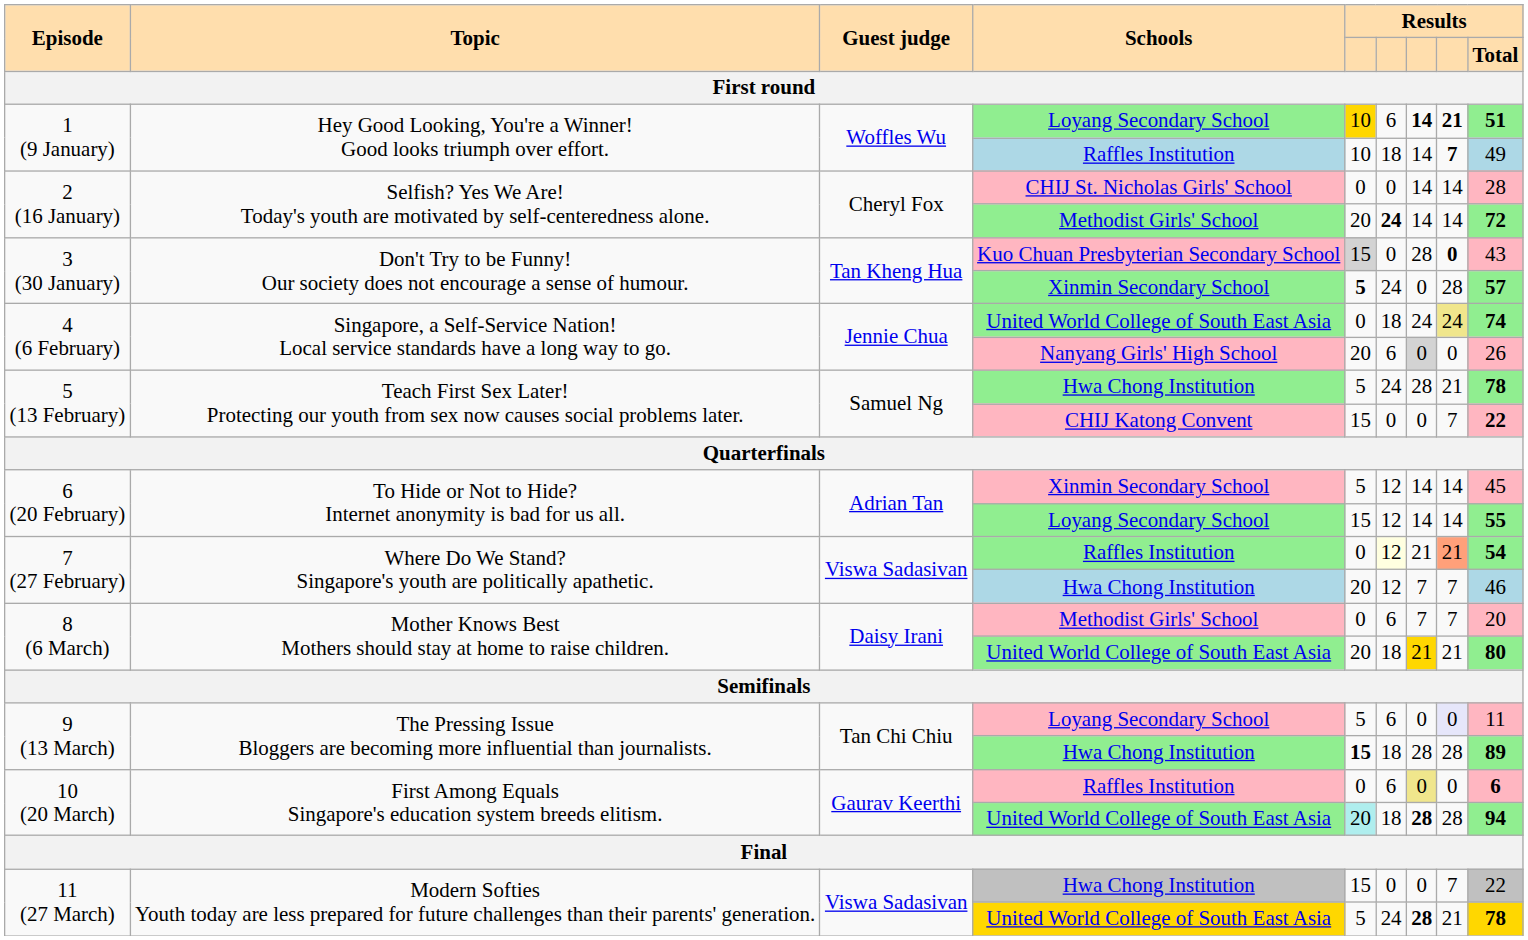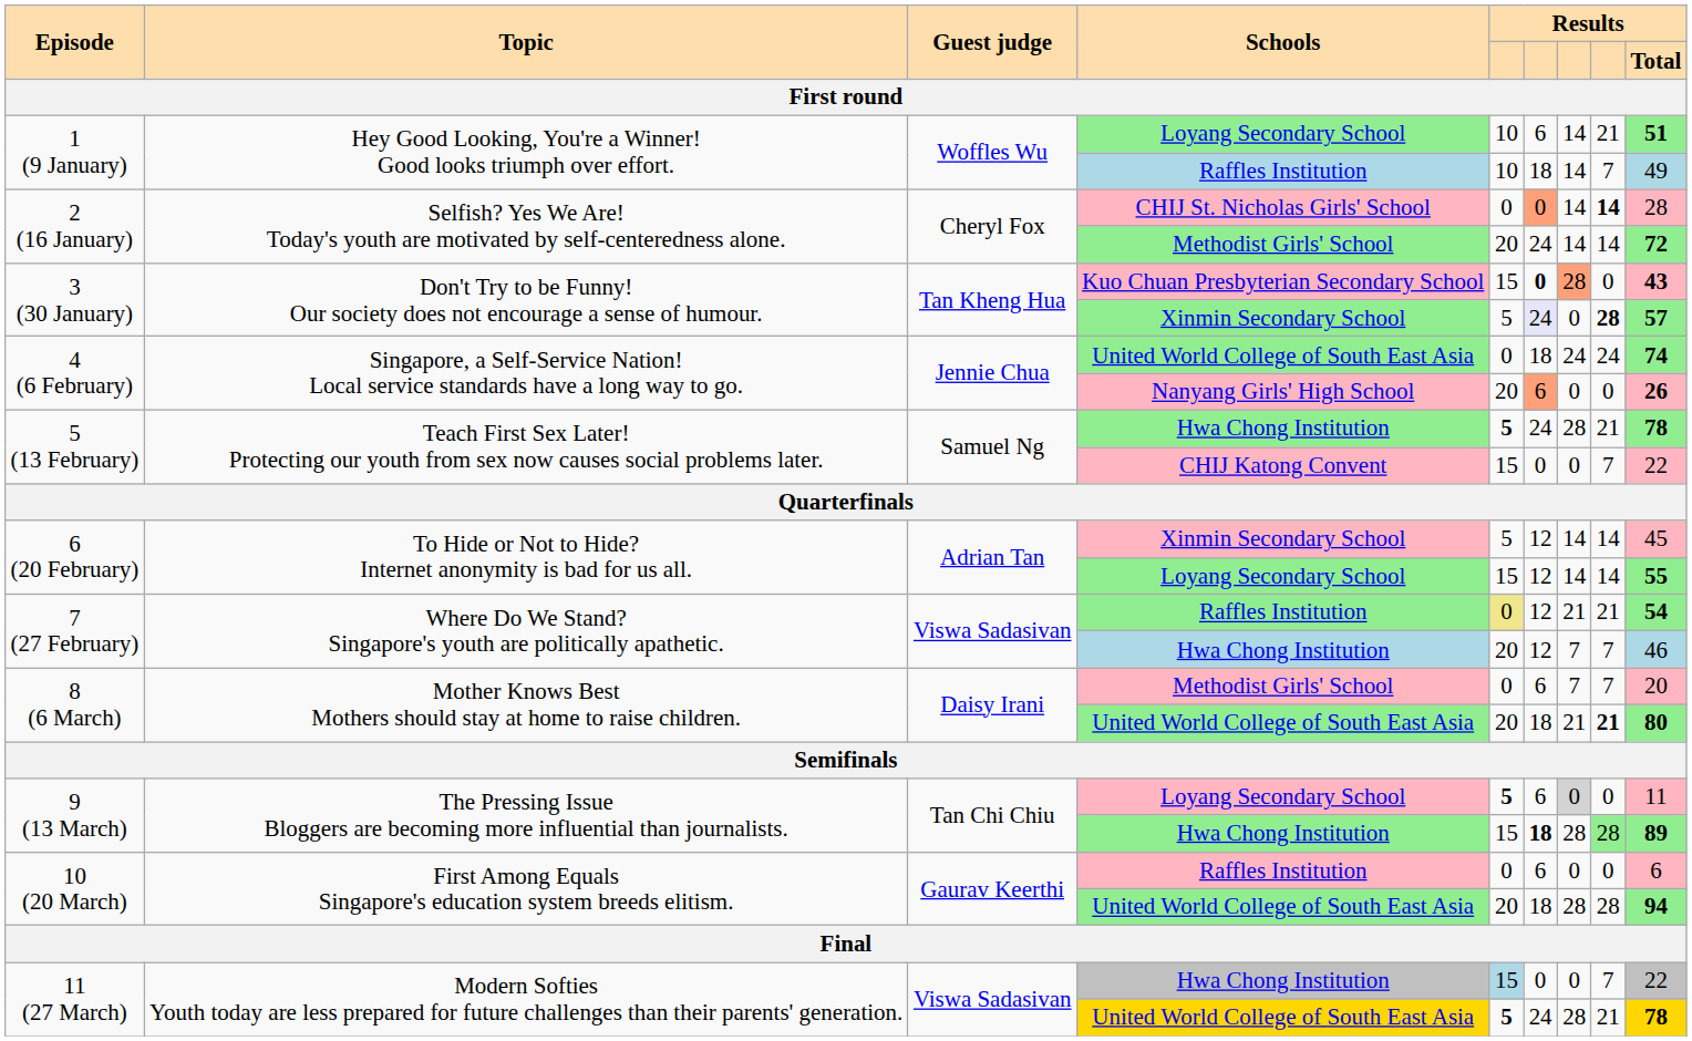1 (9 January) / Loyang Secondary School | column 5: gold background -> no background
1 (9 January) / Loyang Secondary School | column 7: bold -> normal
1 (9 January) / Loyang Secondary School | column 8: bold -> normal
1 (9 January) / Raffles Institution | column 8: bold -> normal
2 (16 January) / CHIJ St. Nicholas Girls' School | column 6: no background -> lightsalmon background
2 (16 January) / CHIJ St. Nicholas Girls' School | column 8: normal -> bold
2 (16 January) / Methodist Girls' School | column 6: bold -> normal
3 (30 January) / Kuo Chuan Presbyterian Secondary School | column 5: lightgrey background -> no background
3 (30 January) / Kuo Chuan Presbyterian Secondary School | column 6: normal -> bold
3 (30 January) / Kuo Chuan Presbyterian Secondary School | column 7: no background -> lightsalmon background
3 (30 January) / Kuo Chuan Presbyterian Secondary School | column 8: bold -> normal
3 (30 January) / Kuo Chuan Presbyterian Secondary School | Results / Total: normal -> bold
3 (30 January) / Xinmin Secondary School | column 5: bold -> normal
3 (30 January) / Xinmin Secondary School | column 6: no background -> lavender background
3 (30 January) / Xinmin Secondary School | column 8: normal -> bold
4 (6 February) / United World College of South East Asia | column 8: khaki background -> no background
4 (6 February) / Nanyang Girls' High School | column 6: no background -> lightsalmon background
4 (6 February) / Nanyang Girls' High School | column 7: lightgrey background -> no background
4 (6 February) / Nanyang Girls' High School | Results / Total: normal -> bold
5 (13 February) / Hwa Chong Institution | column 5: normal -> bold
5 (13 February) / CHIJ Katong Convent | Results / Total: bold -> normal
7 (27 February) / Raffles Institution | column 5: no background -> khaki background
7 (27 February) / Raffles Institution | column 6: lightyellow background -> no background
7 (27 February) / Raffles Institution | column 8: lightsalmon background -> no background
8 (6 March) / United World College of South East Asia | column 7: gold background -> no background
8 (6 March) / United World College of South East Asia | column 8: normal -> bold
9 (13 March) / Loyang Secondary School | column 5: normal -> bold
9 (13 March) / Loyang Secondary School | column 7: no background -> lightgrey background
9 (13 March) / Loyang Secondary School | column 8: lavender background -> no background
9 (13 March) / Hwa Chong Institution | column 5: bold -> normal
9 (13 March) / Hwa Chong Institution | column 6: normal -> bold
9 (13 March) / Hwa Chong Institution | column 8: no background -> lightgreen background
10 (20 March) / Raffles Institution | column 7: khaki background -> no background
10 (20 March) / Raffles Institution | Results / Total: bold -> normal
10 (20 March) / United World College of South East Asia | column 5: paleturquoise background -> no background
10 (20 March) / United World College of South East Asia | column 7: bold -> normal
11 (27 March) / Hwa Chong Institution | column 5: no background -> lightblue background
11 (27 March) / United World College of South East Asia | column 5: normal -> bold
11 (27 March) / United World College of South East Asia | column 7: bold -> normal
